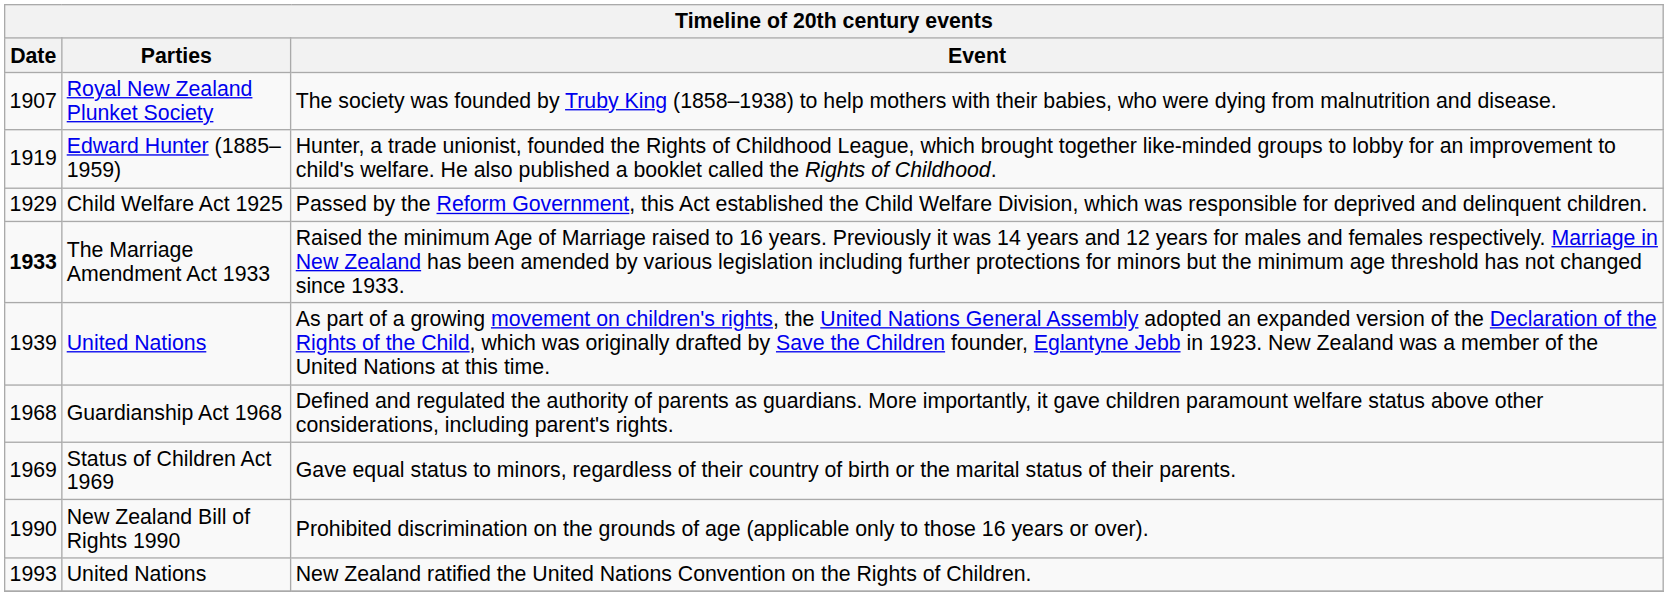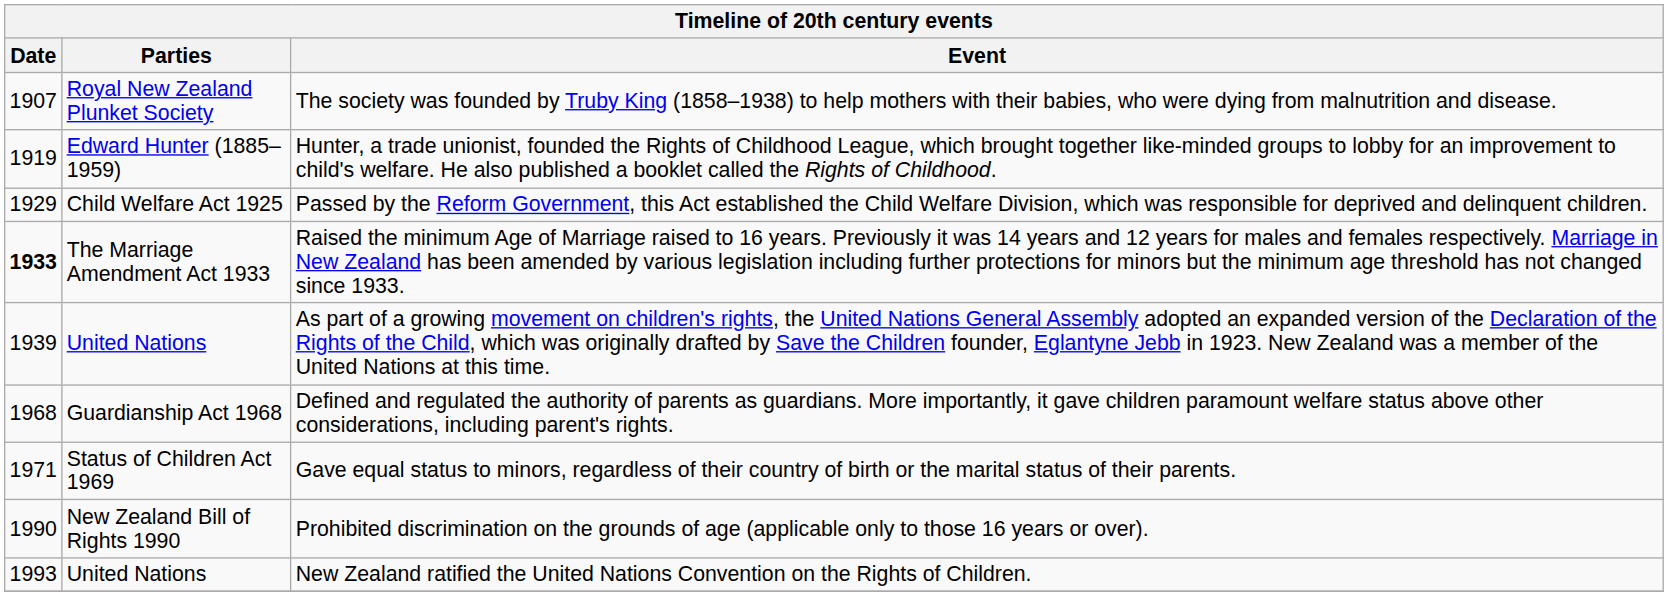row 9 | Date: 1969 -> 1971
